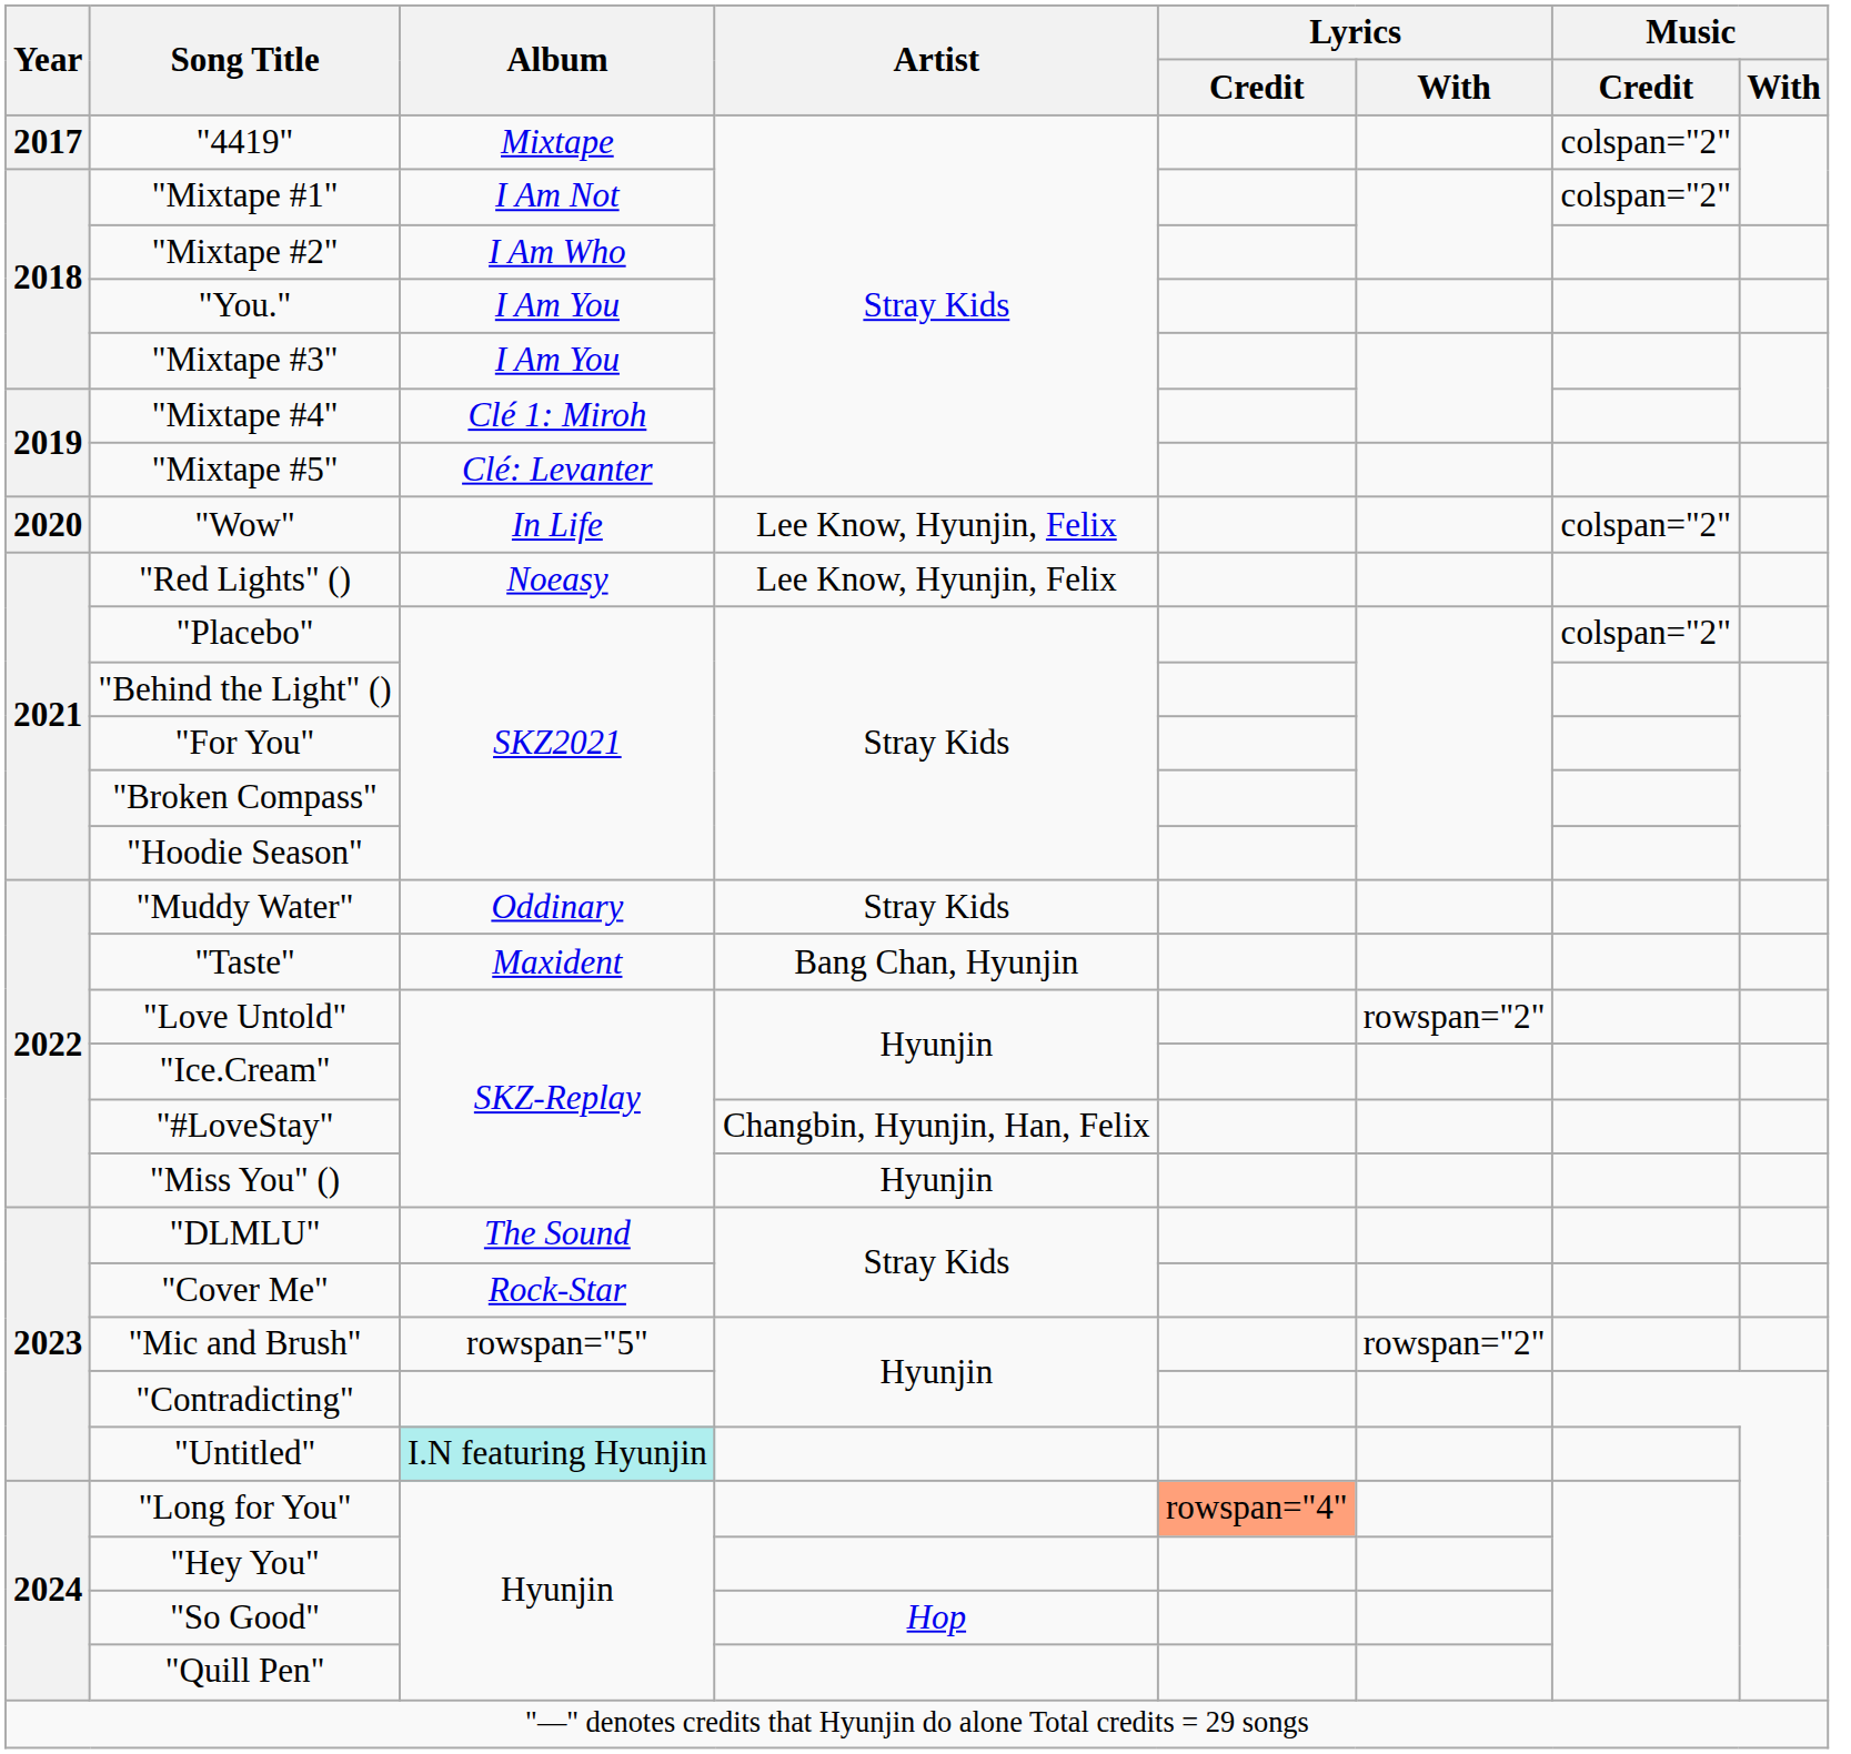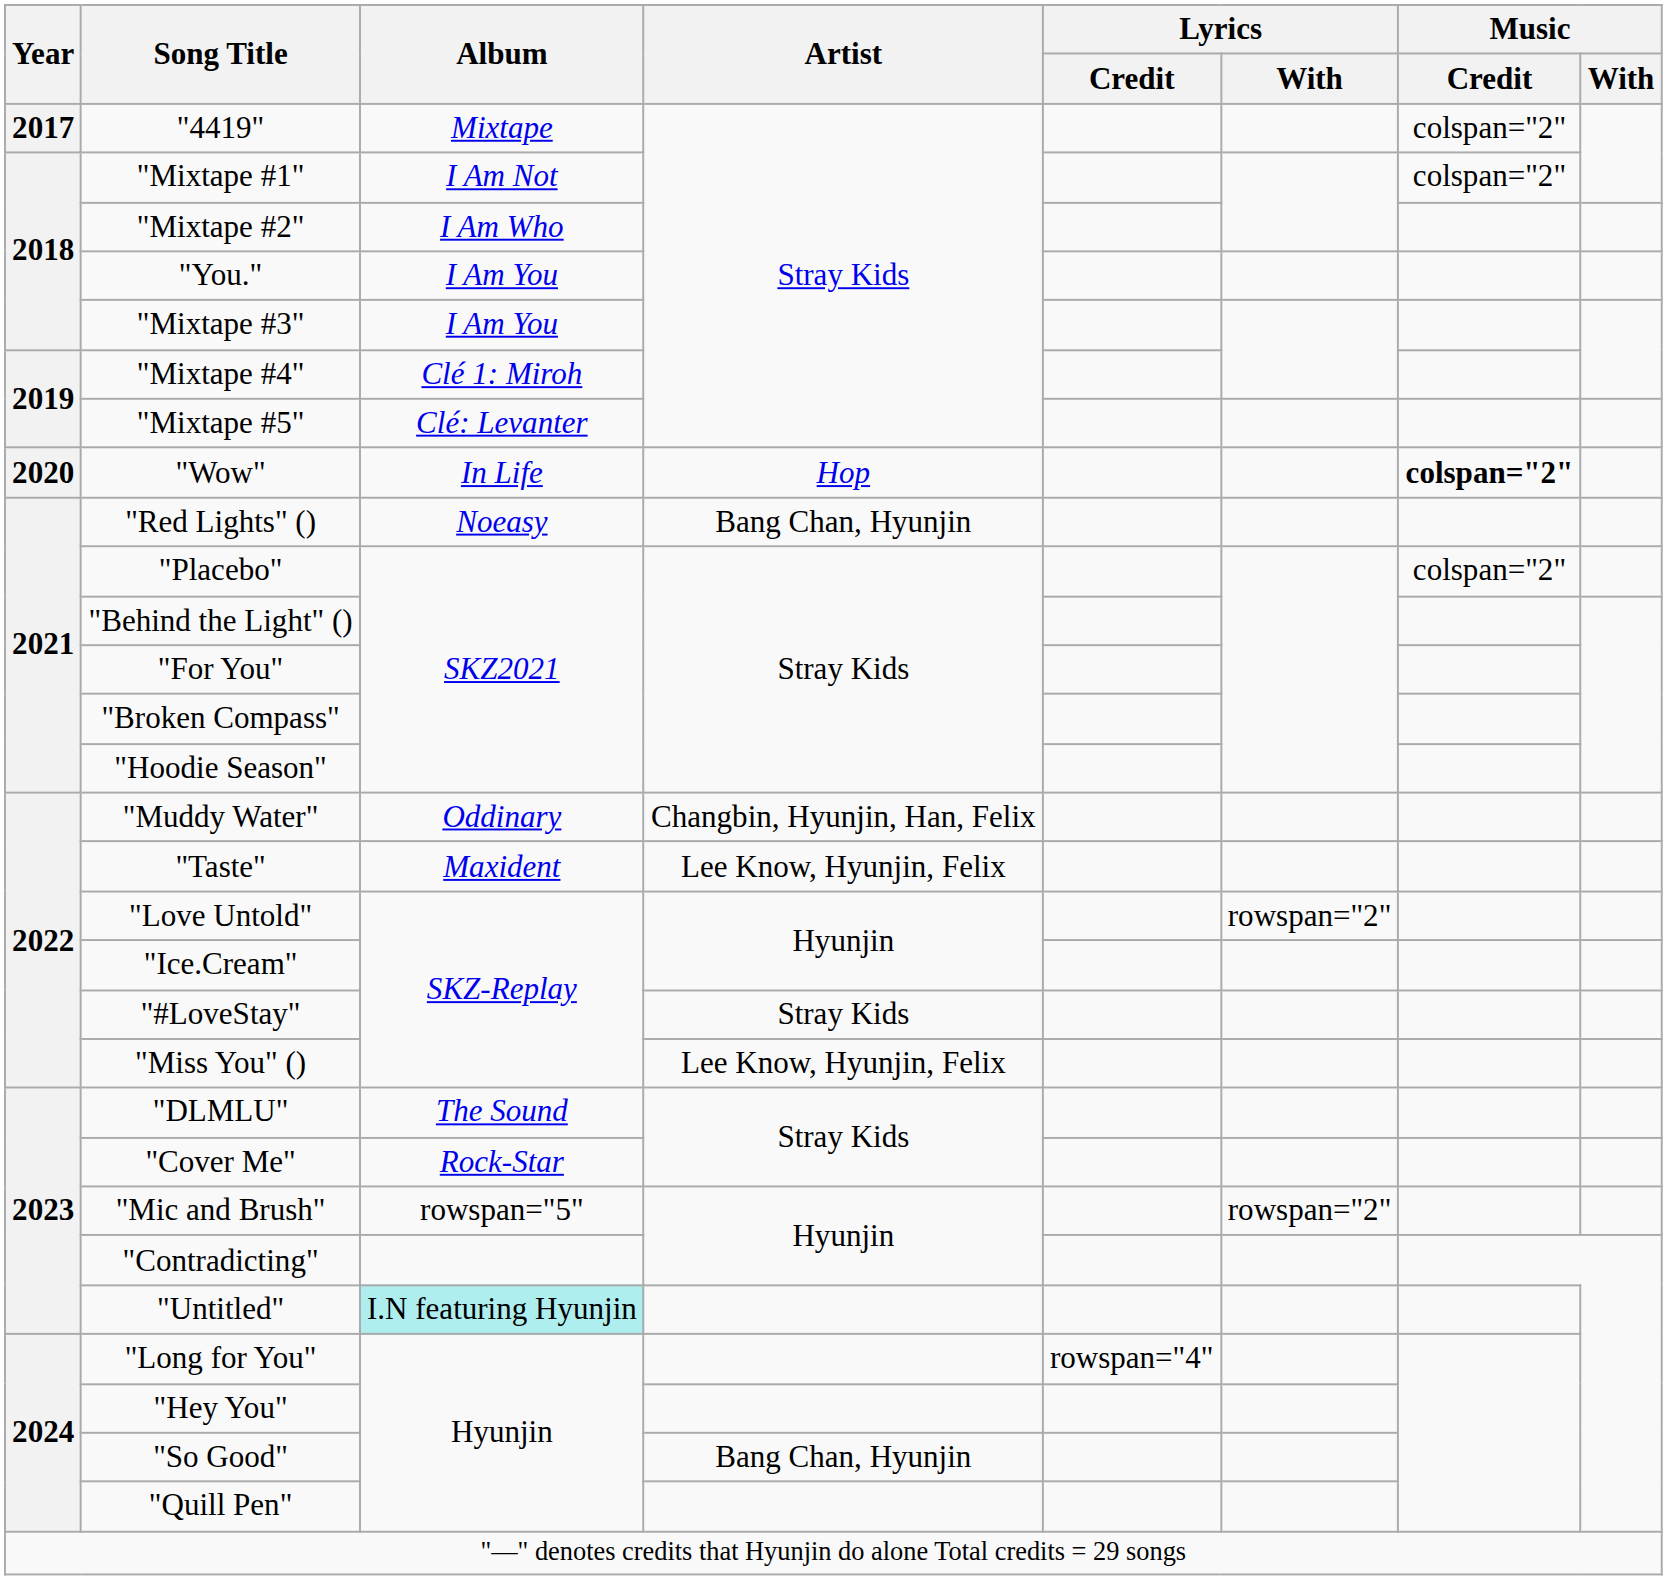"Wow" | Artist: Lee Know, Hyunjin, Felix -> Hop
"Wow" | Music / Credit: normal -> bold
"Red Lights" () | Artist: Lee Know, Hyunjin, Felix -> Bang Chan, Hyunjin
"Muddy Water" | Artist: Stray Kids -> Changbin, Hyunjin, Han, Felix
"Taste" | Artist: Bang Chan, Hyunjin -> Lee Know, Hyunjin, Felix
"#LoveStay" | Artist: Changbin, Hyunjin, Han, Felix -> Stray Kids
"Miss You" () | Artist: Hyunjin -> Lee Know, Hyunjin, Felix
"Long for You" | Lyrics / Credit: lightsalmon background -> no background
"So Good" | Artist: Hop -> Bang Chan, Hyunjin
